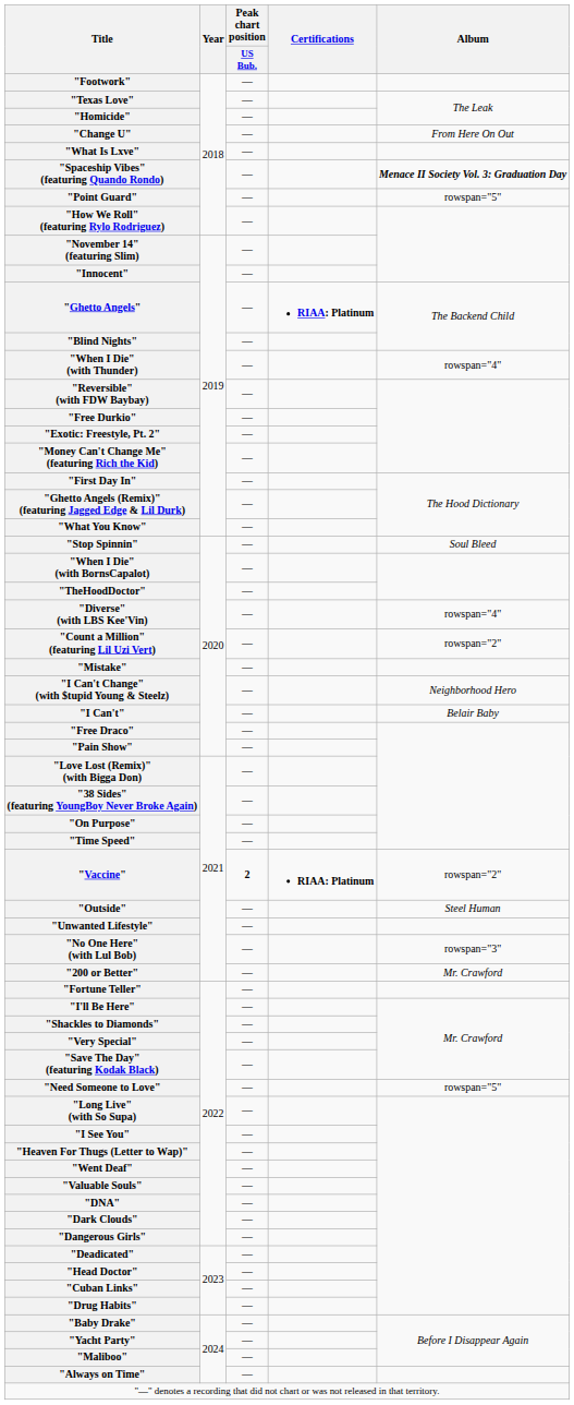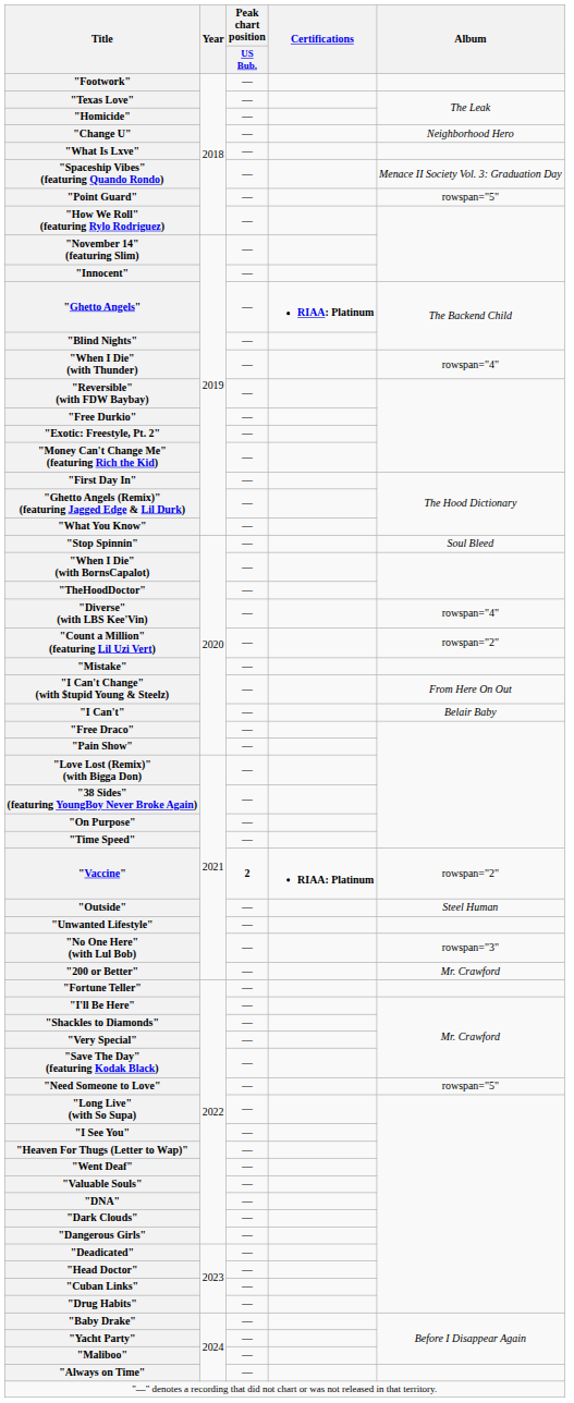"Change U" | Album: From Here On Out -> Neighborhood Hero
"Spaceship Vibes" (featuring Quando Rondo) | Album: bold -> normal
"I Can't Change" (with $tupid Young & Steelz) | Album: Neighborhood Hero -> From Here On Out
